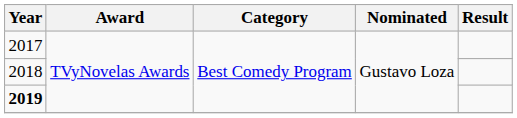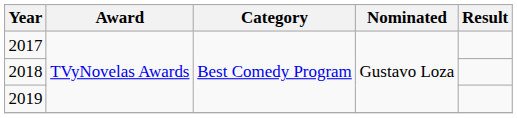2019 | Year: bold -> normal
